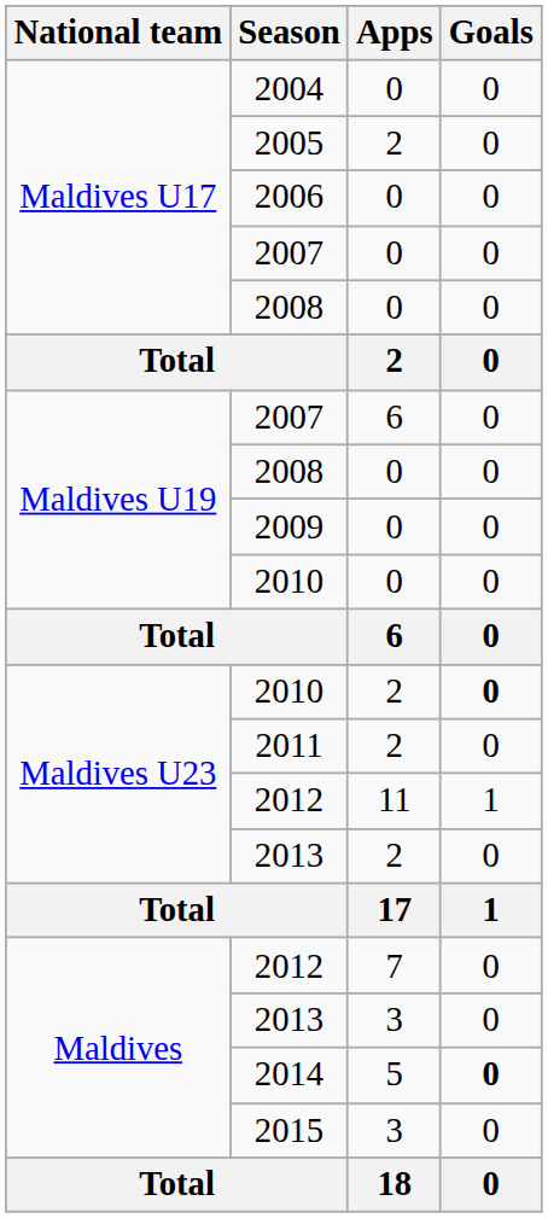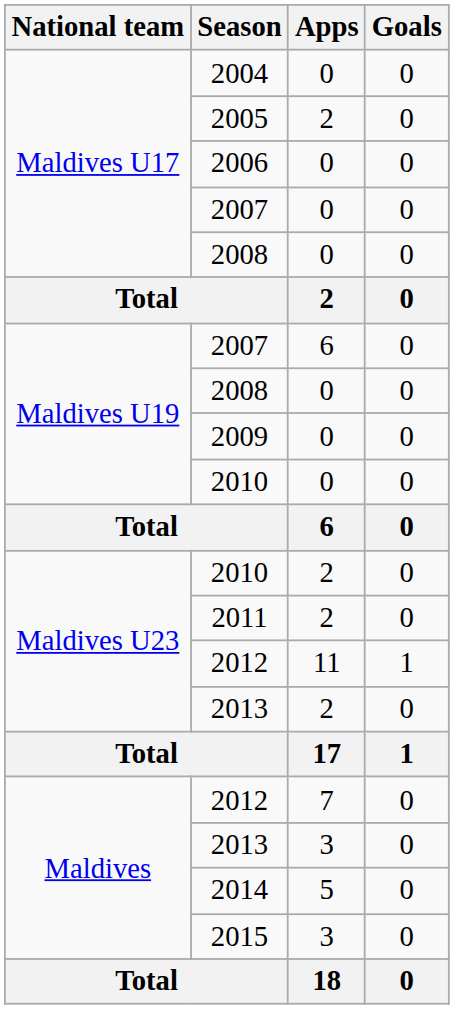Maldives U23 / 2010 | Goals: bold -> normal
2014 | Goals: bold -> normal
